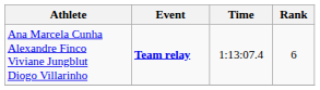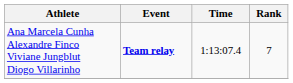row 2 | Rank: 6 -> 7
